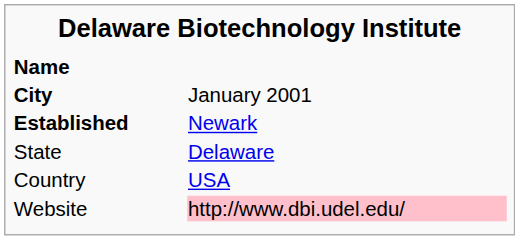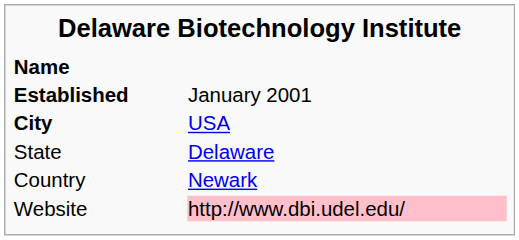row 3 | column 1: City -> Established
row 4 | column 1: Established -> City
row 4 | column 2: Newark -> USA
row 6 | column 2: USA -> Newark
